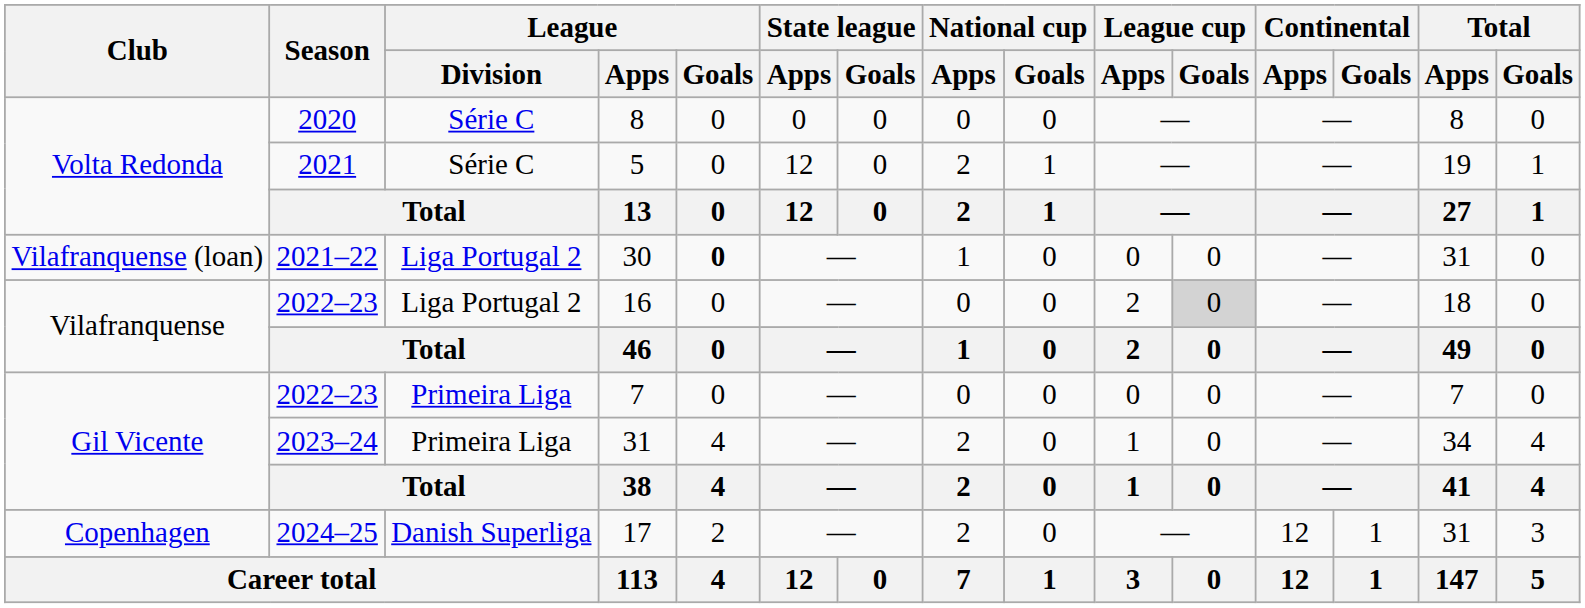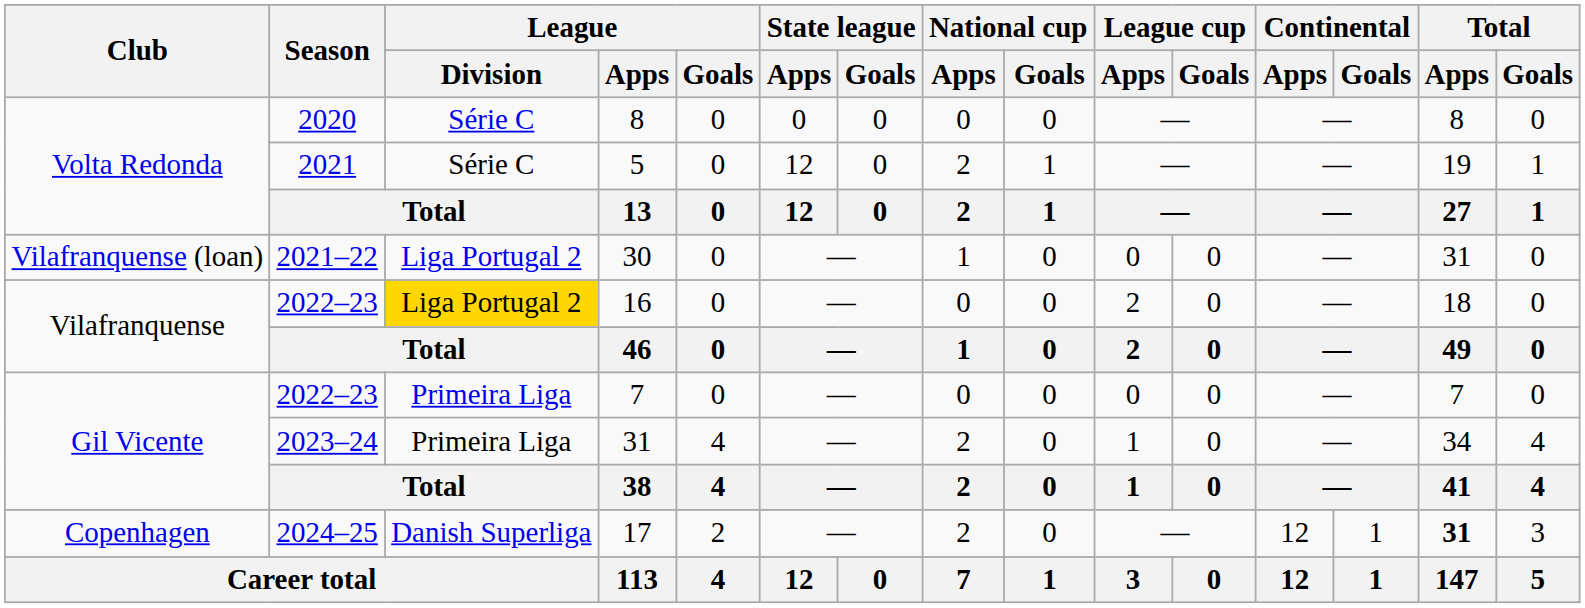30 | League / Goals: bold -> normal
16 | League / Division: no background -> gold background
16 | League cup / Goals: lightgrey background -> no background
17 | Total / Apps: normal -> bold
